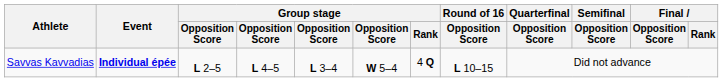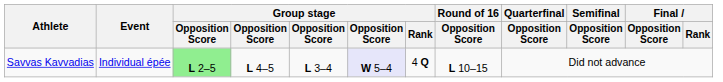Savvas Kavvadias | Event: bold -> normal
Savvas Kavvadias | column 3: no background -> lightgreen background
Savvas Kavvadias | column 6: no background -> lavender background
